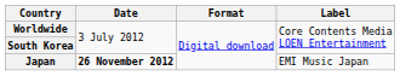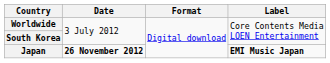Japan | Label: normal -> bold
